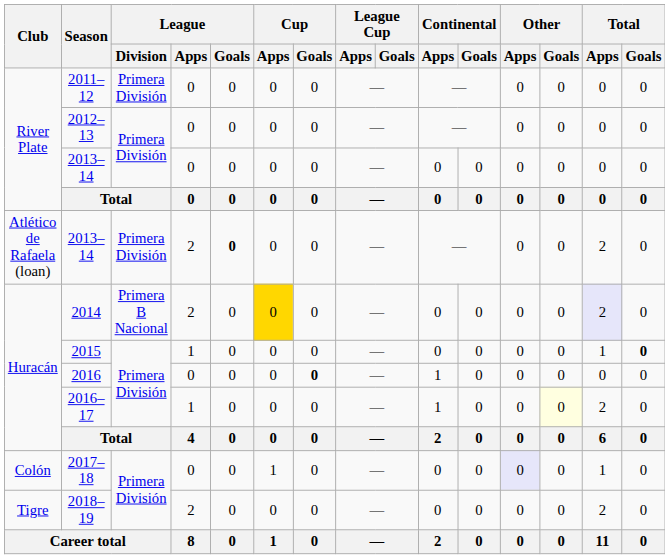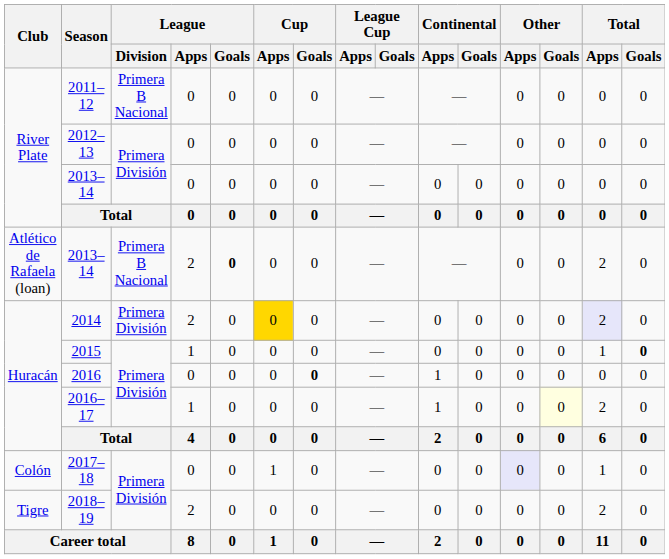2011–12 | League / Division: Primera División -> Primera B Nacional
Atlético de Rafaela (loan) / 2013–14 | League / Division: Primera División -> Primera B Nacional
2014 | League / Division: Primera B Nacional -> Primera División
